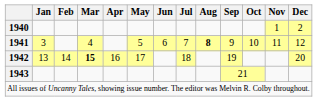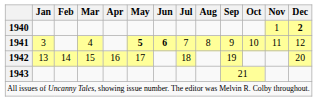1940 | Dec: normal -> bold
1941 | May: normal -> bold
1941 | Jun: normal -> bold
1941 | Aug: bold -> normal
1942 | Mar: bold -> normal
